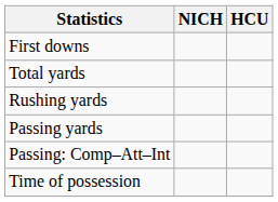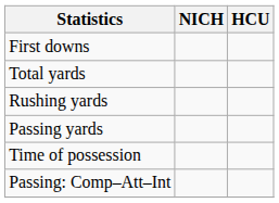rows swapped: Passing: Comp–Att–Int <-> Time of possession
